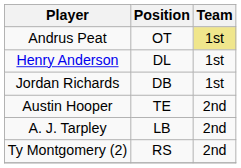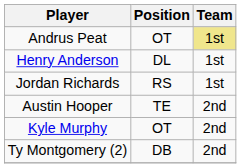Jordan Richards | Position: DB -> RS
+ row: Kyle Murphy | OT | 2nd
- row: A. J. Tarpley | LB | 2nd
Ty Montgomery (2) | Position: RS -> DB
